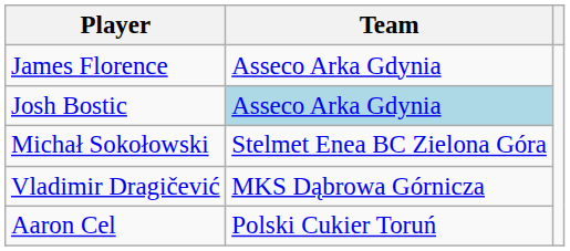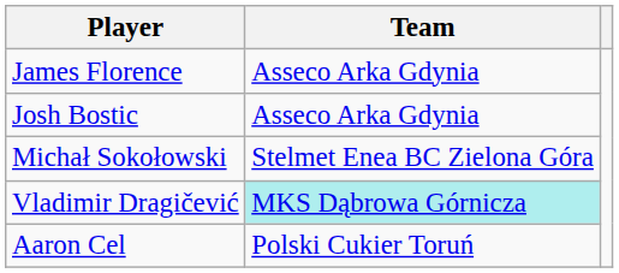Josh Bostic | Team: lightblue background -> no background
Vladimir Dragičević | Team: no background -> paleturquoise background
